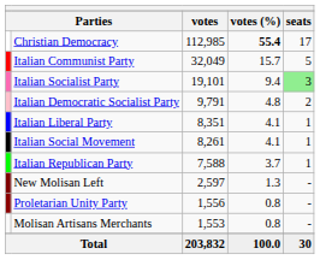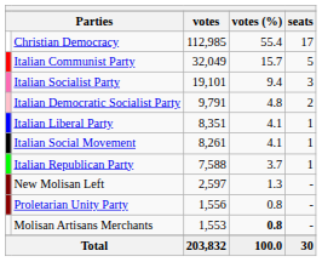Christian Democracy | votes (%): bold -> normal
Italian Socialist Party | seats: lightgreen background -> no background
Molisan Artisans Merchants | votes (%): normal -> bold
